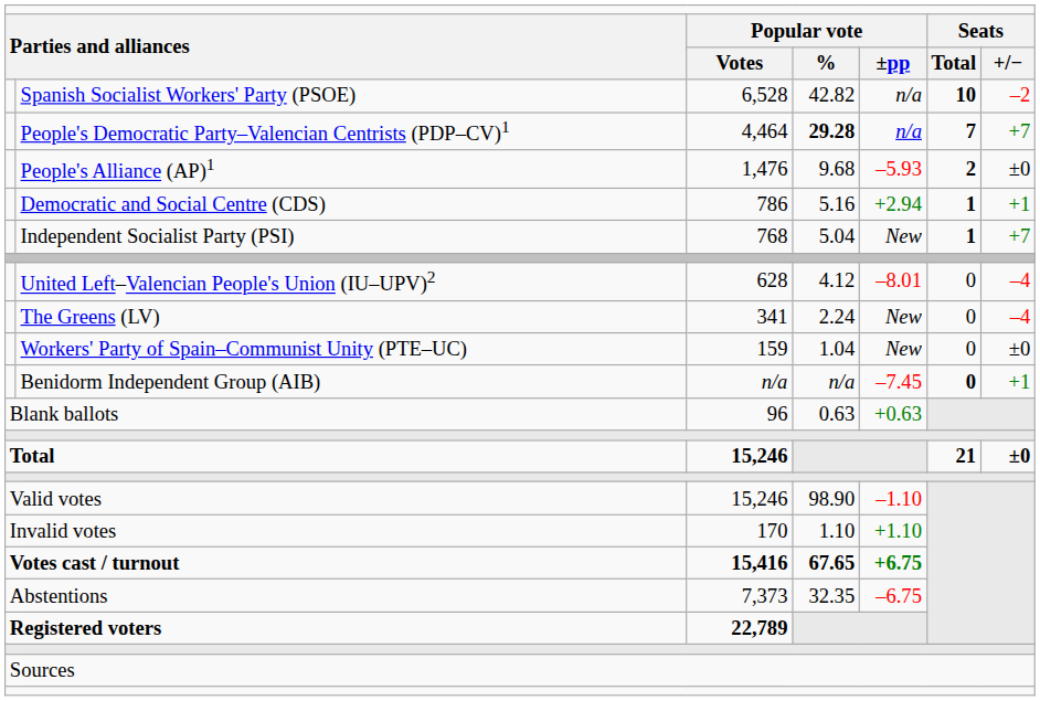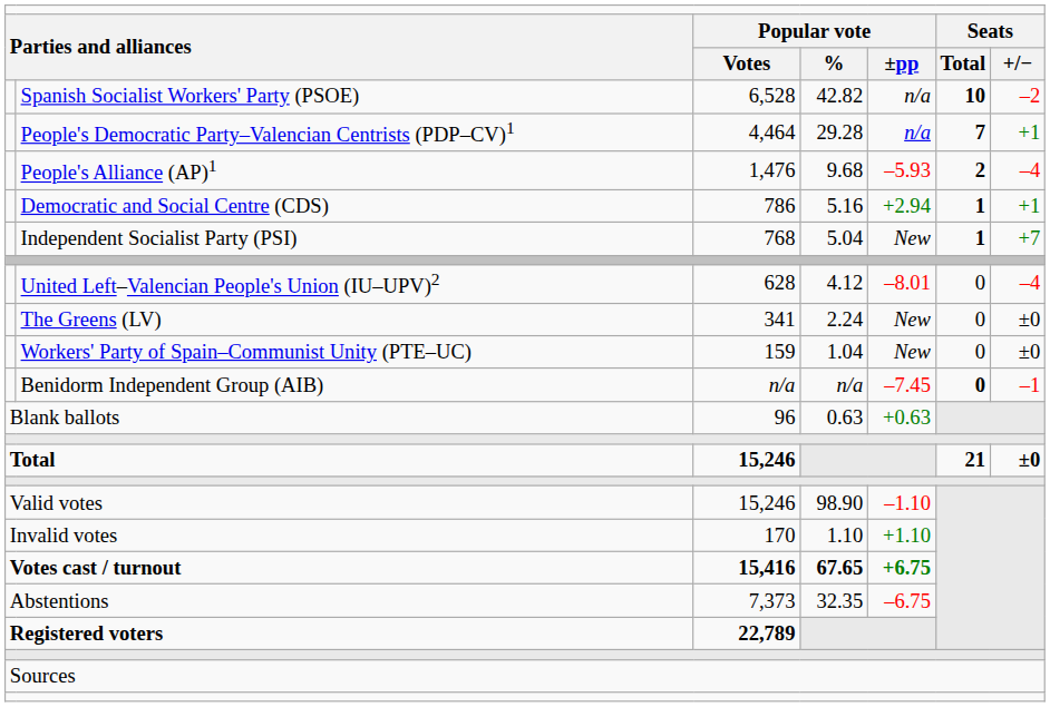People's Democratic Party–Valencian Centrists (PDP–CV)1 | column 4: bold -> normal
People's Democratic Party–Valencian Centrists (PDP–CV)1 | column 7: +7 -> +1
People's Alliance (AP)1 | column 7: ±0 -> –4
The Greens (LV) | column 7: –4 -> ±0
Benidorm Independent Group (AIB) | column 7: +1 -> –1
